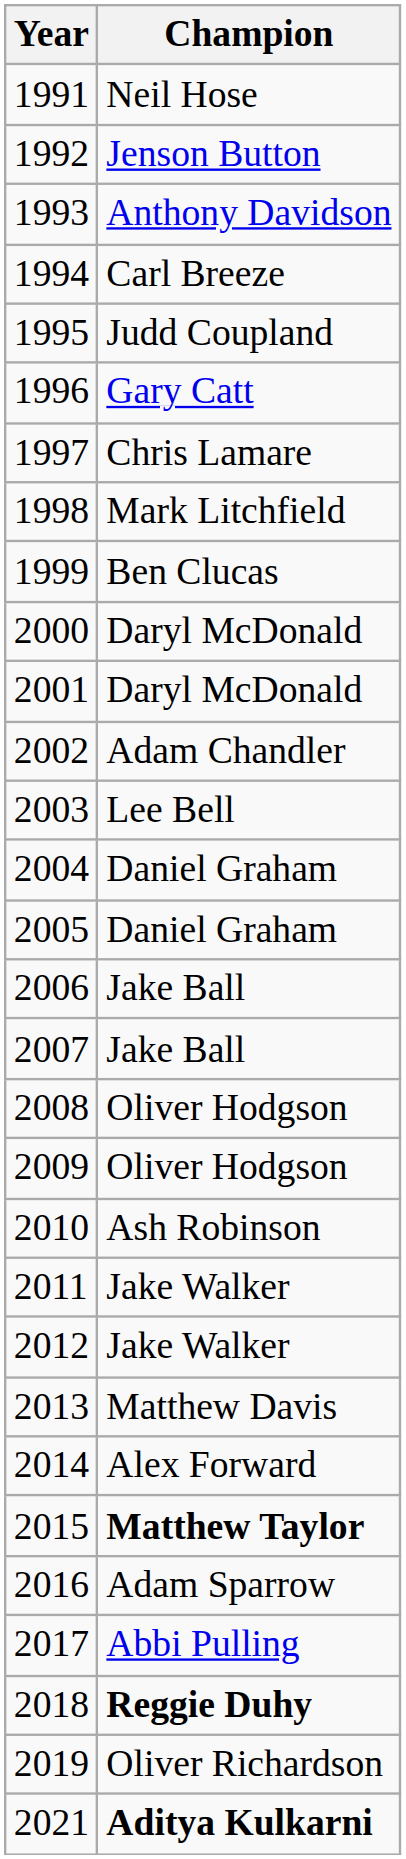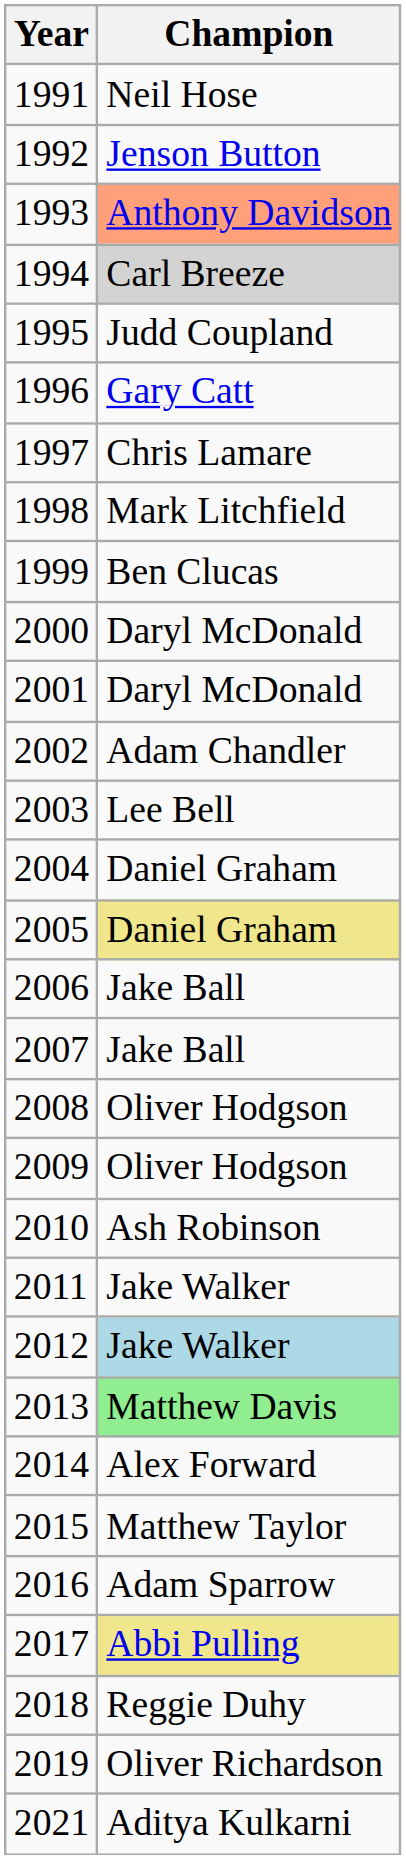1993 | Champion: no background -> lightsalmon background
1994 | Champion: no background -> lightgrey background
2005 | Champion: no background -> khaki background
2012 | Champion: no background -> lightblue background
2013 | Champion: no background -> lightgreen background
2015 | Champion: bold -> normal
2017 | Champion: no background -> khaki background
2018 | Champion: bold -> normal
2021 | Champion: bold -> normal
